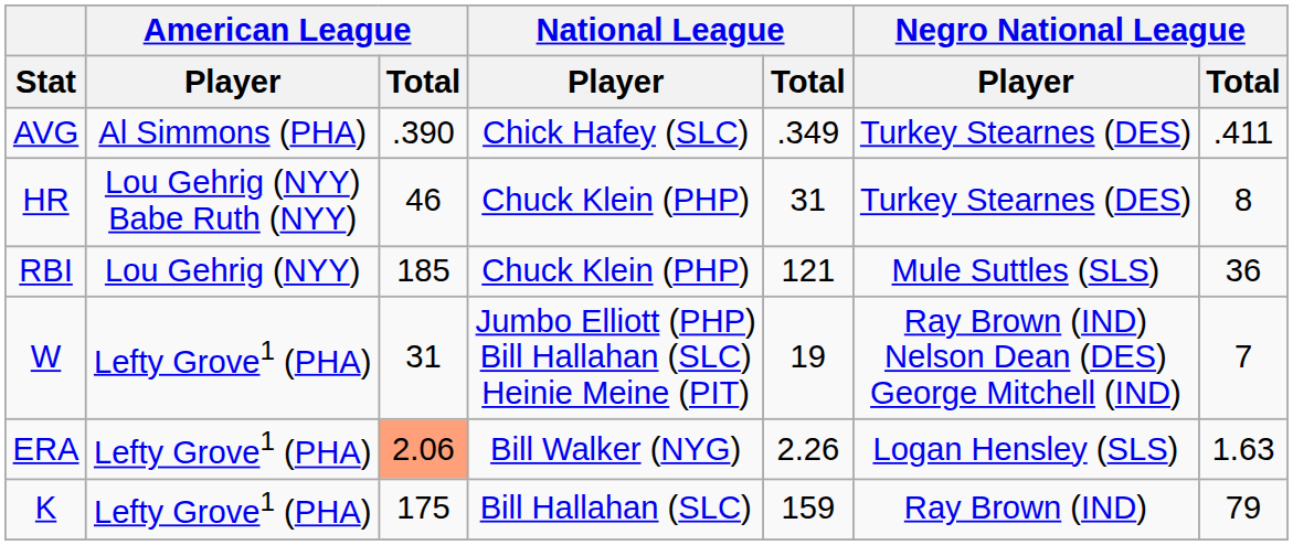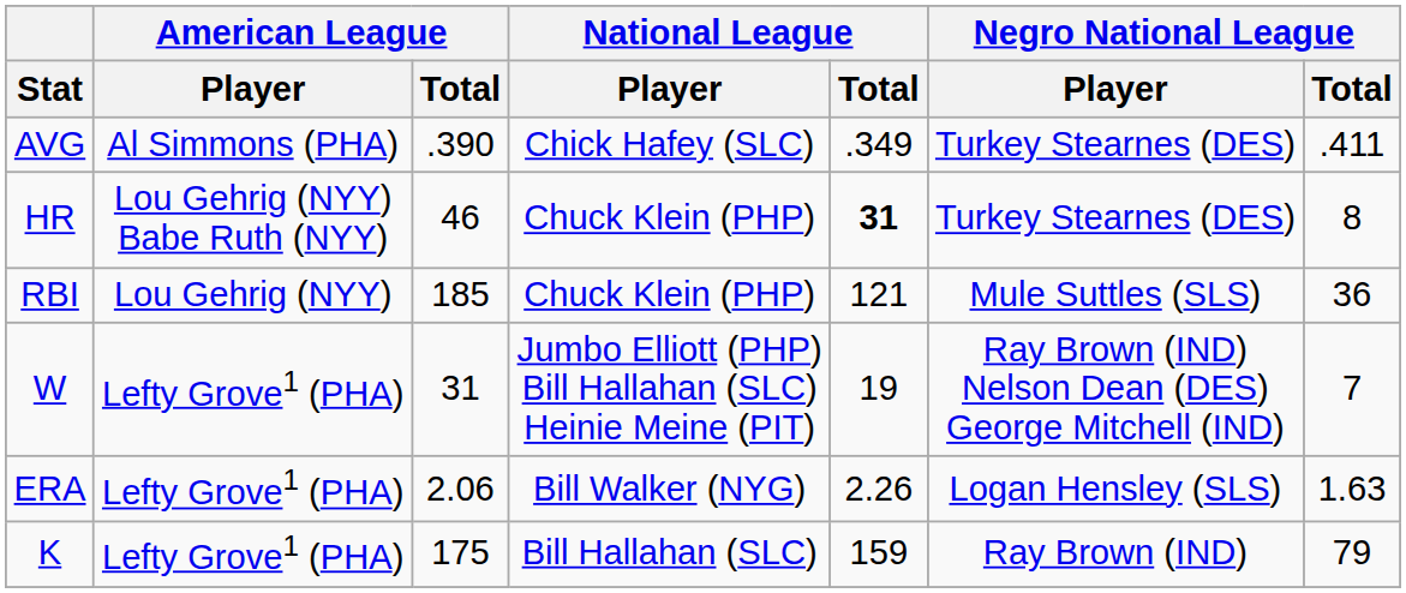HR | National League / Total: normal -> bold
ERA | American League / Total: lightsalmon background -> no background
